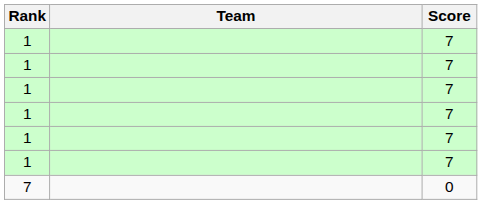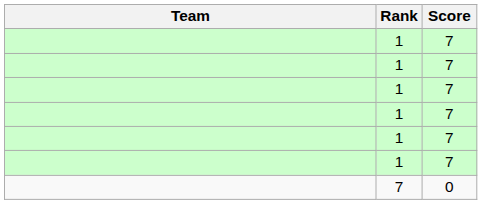columns swapped: Rank <-> Team
